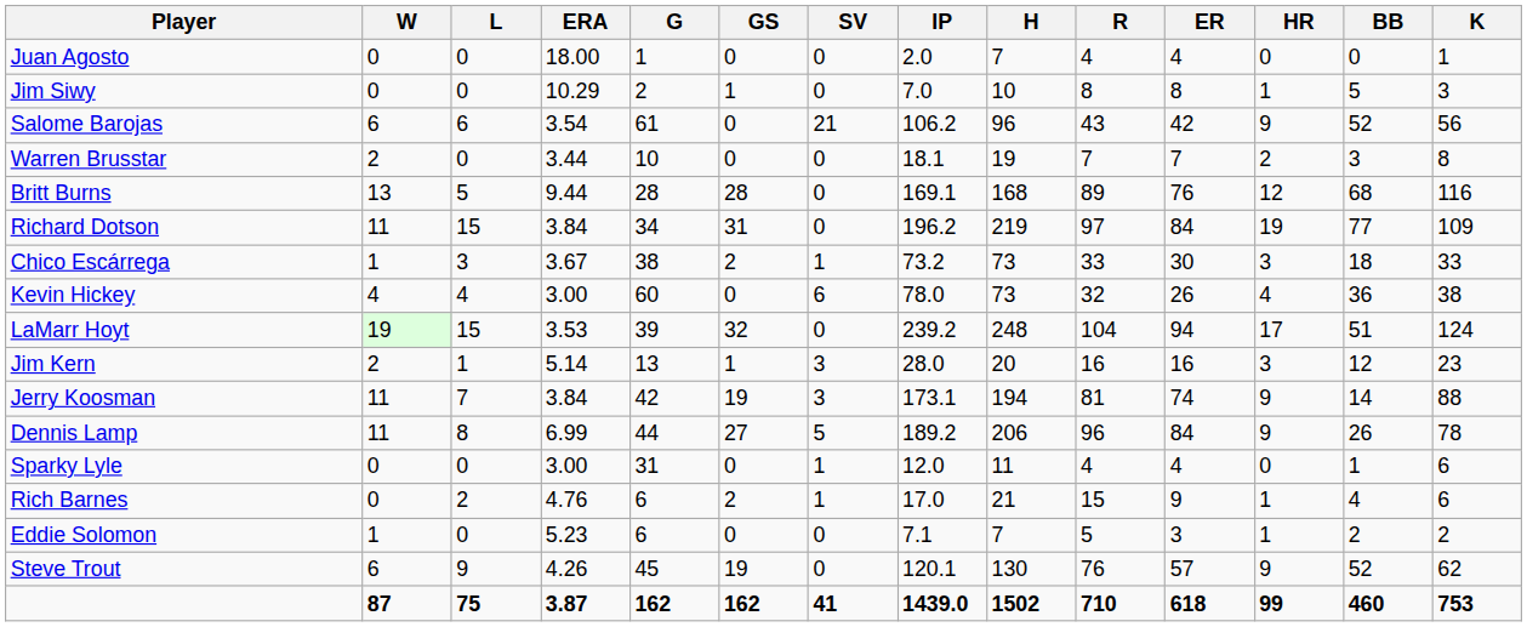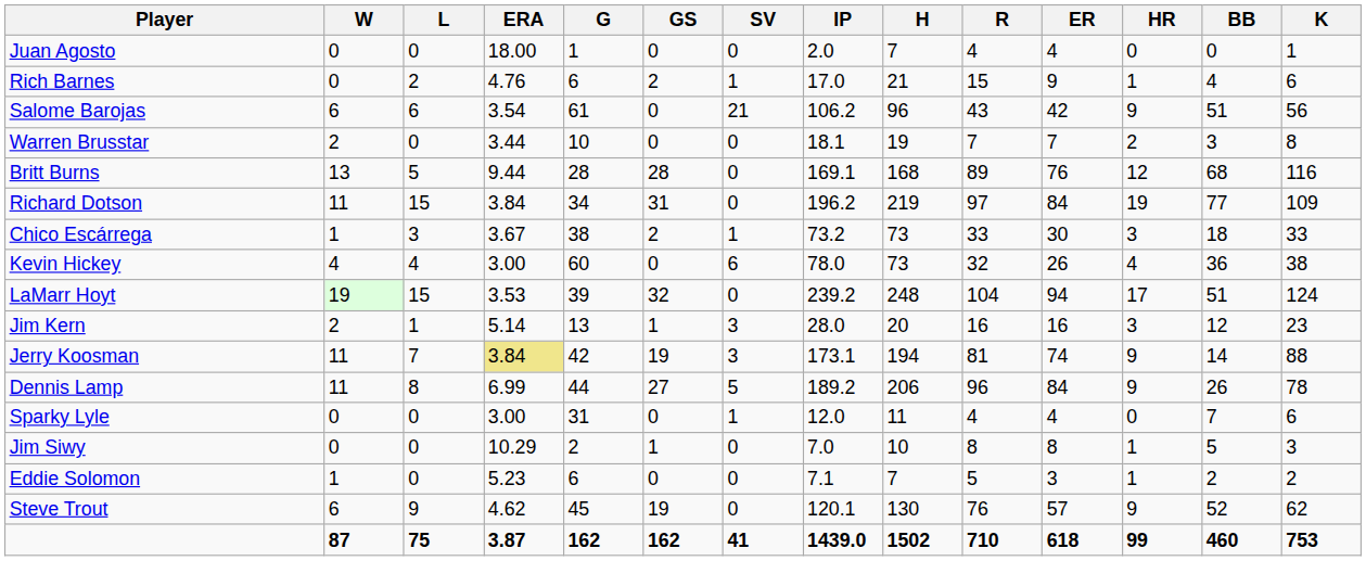rows swapped: Rich Barnes <-> Jim Siwy
Salome Barojas | BB: 52 -> 51
Jerry Koosman | ERA: no background -> khaki background
Sparky Lyle | BB: 1 -> 7
Steve Trout | ERA: 4.26 -> 4.62
